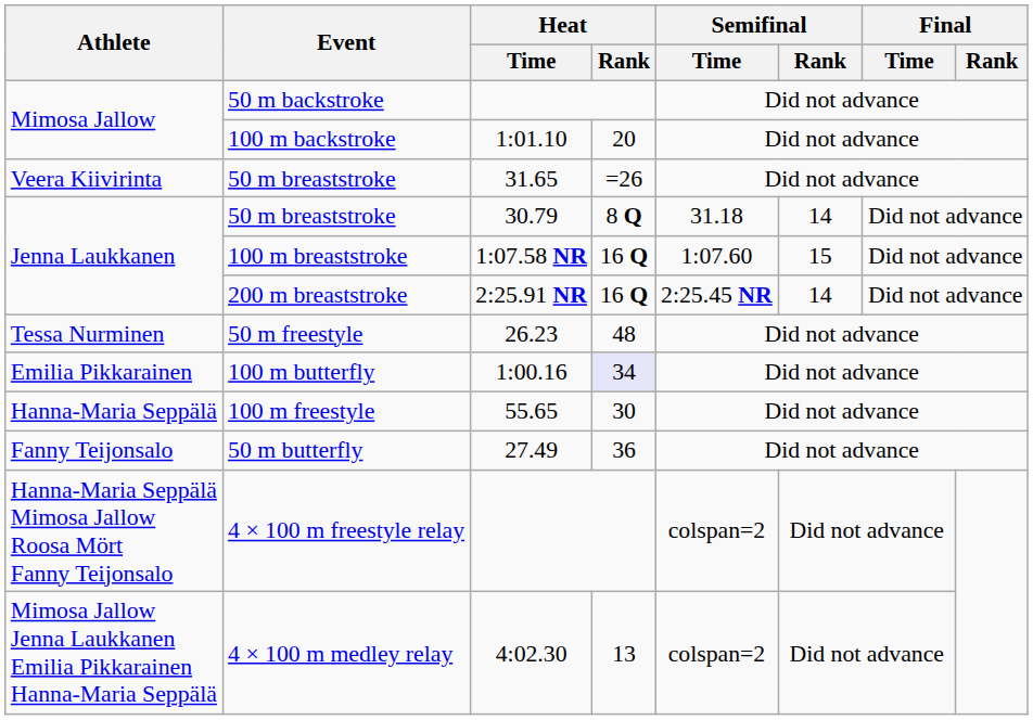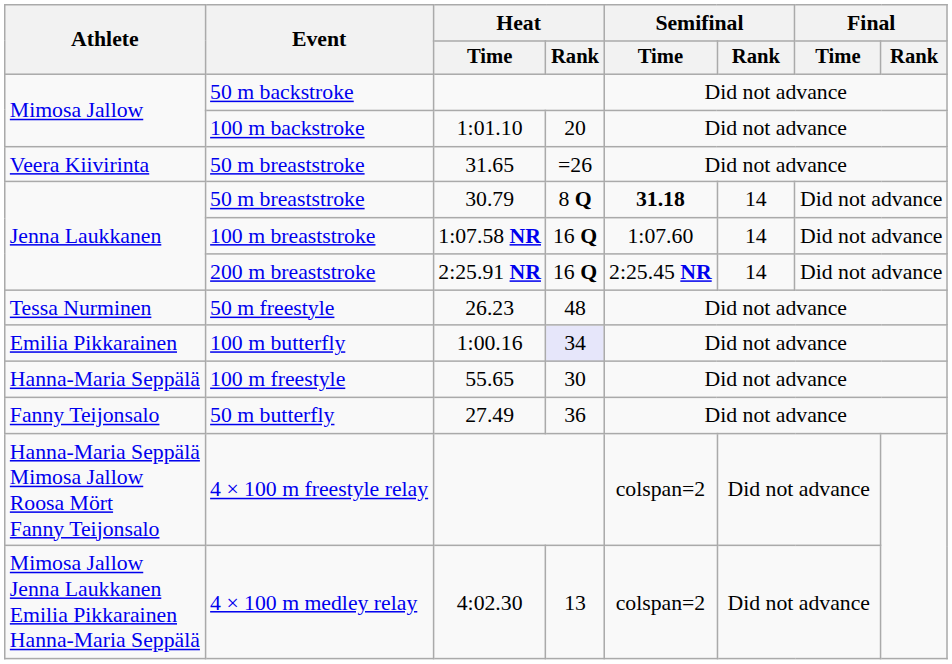50 m breaststroke / 30.79 | Semifinal / Time: normal -> bold
100 m breaststroke | Semifinal / Rank: 15 -> 14
